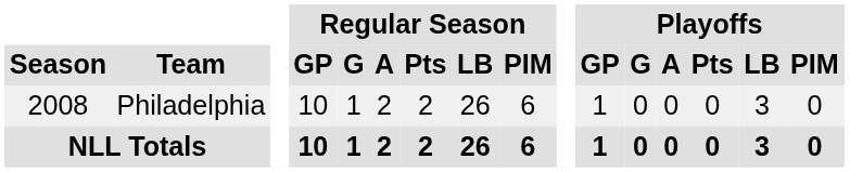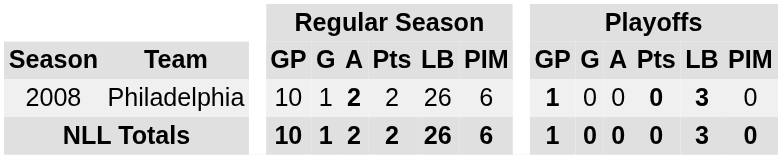Philadelphia | Regular Season / A: normal -> bold
Philadelphia | Playoffs / GP: normal -> bold
Philadelphia | Playoffs / Pts: normal -> bold
Philadelphia | Playoffs / LB: normal -> bold
